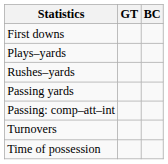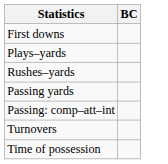- column: GT
